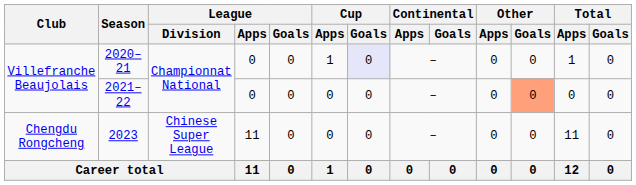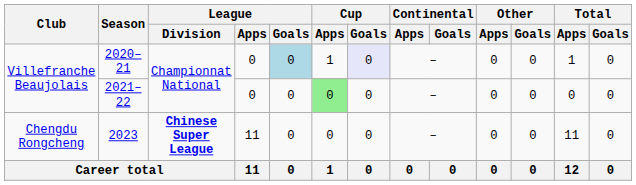2020–21 | League / Goals: no background -> lightblue background
2021–22 | Cup / Apps: no background -> lightgreen background
2021–22 | Other / Goals: lightsalmon background -> no background
2023 | League / Division: normal -> bold
